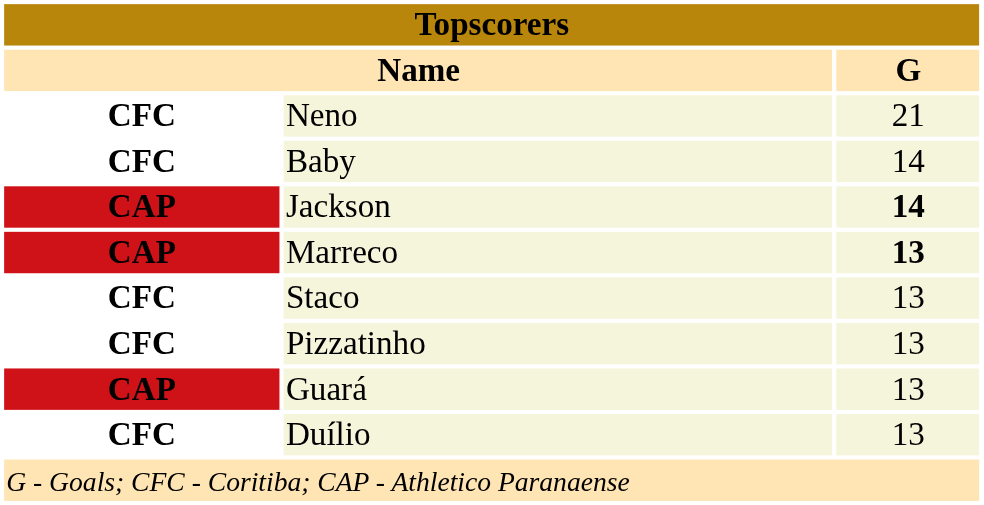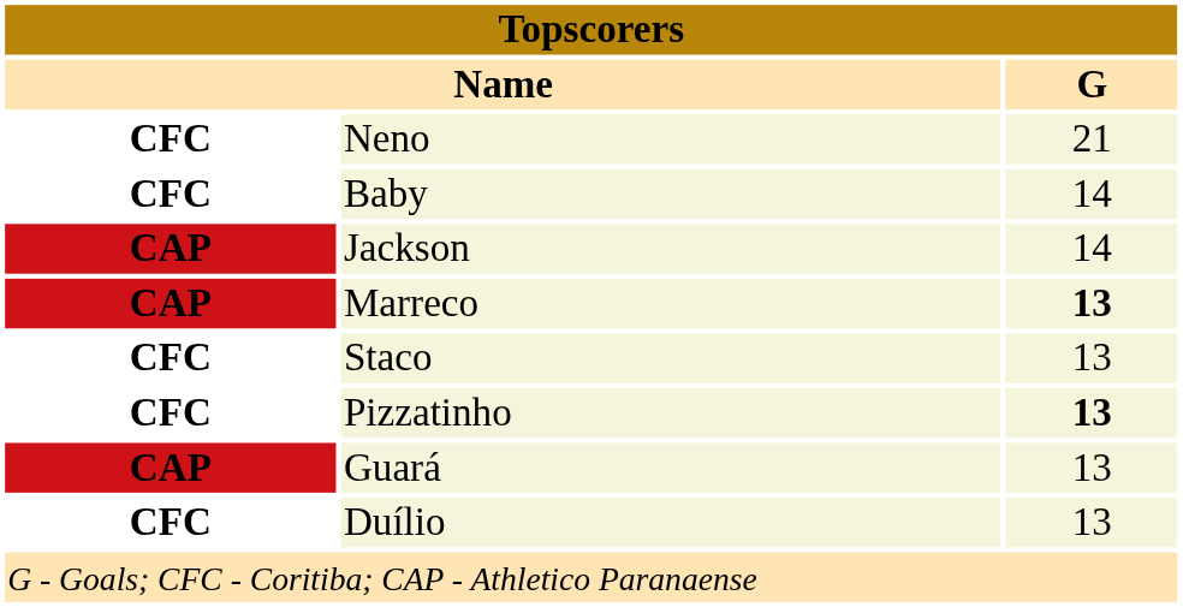Jackson | G: bold -> normal
Pizzatinho | G: normal -> bold
